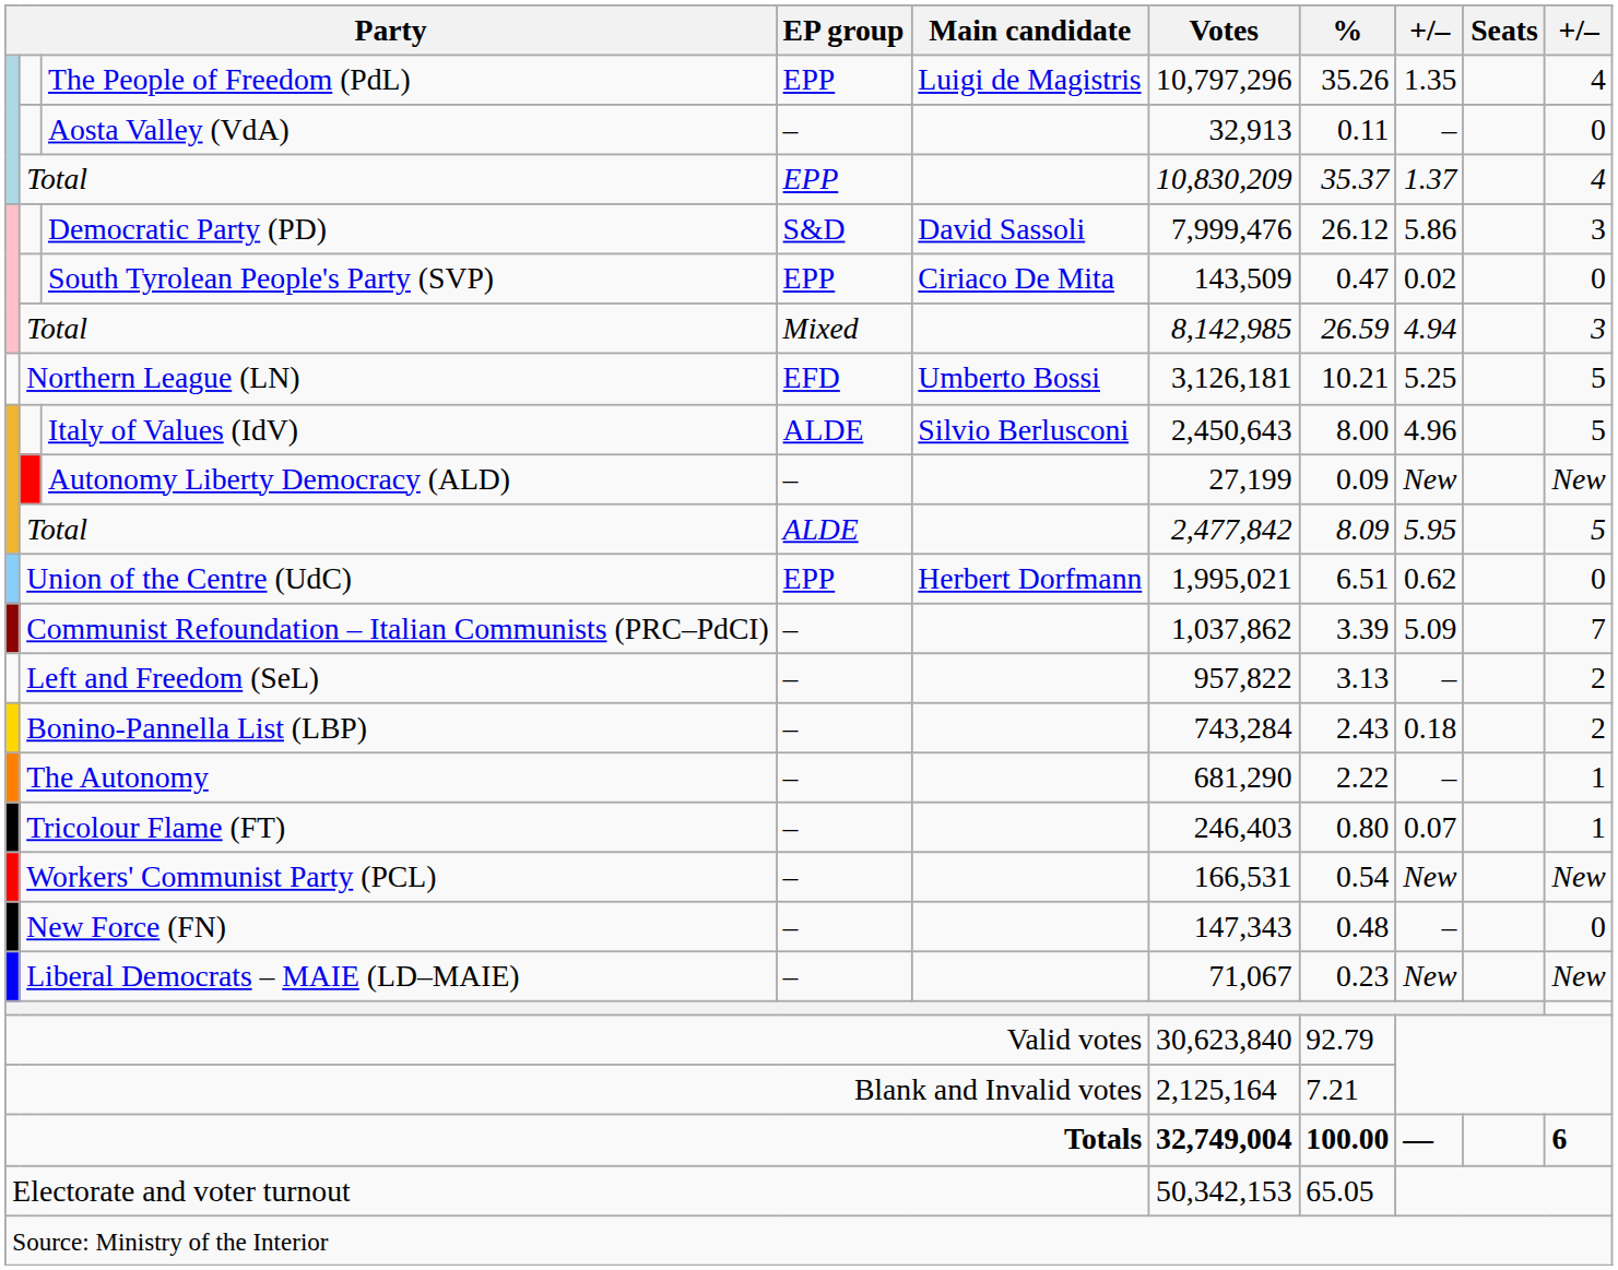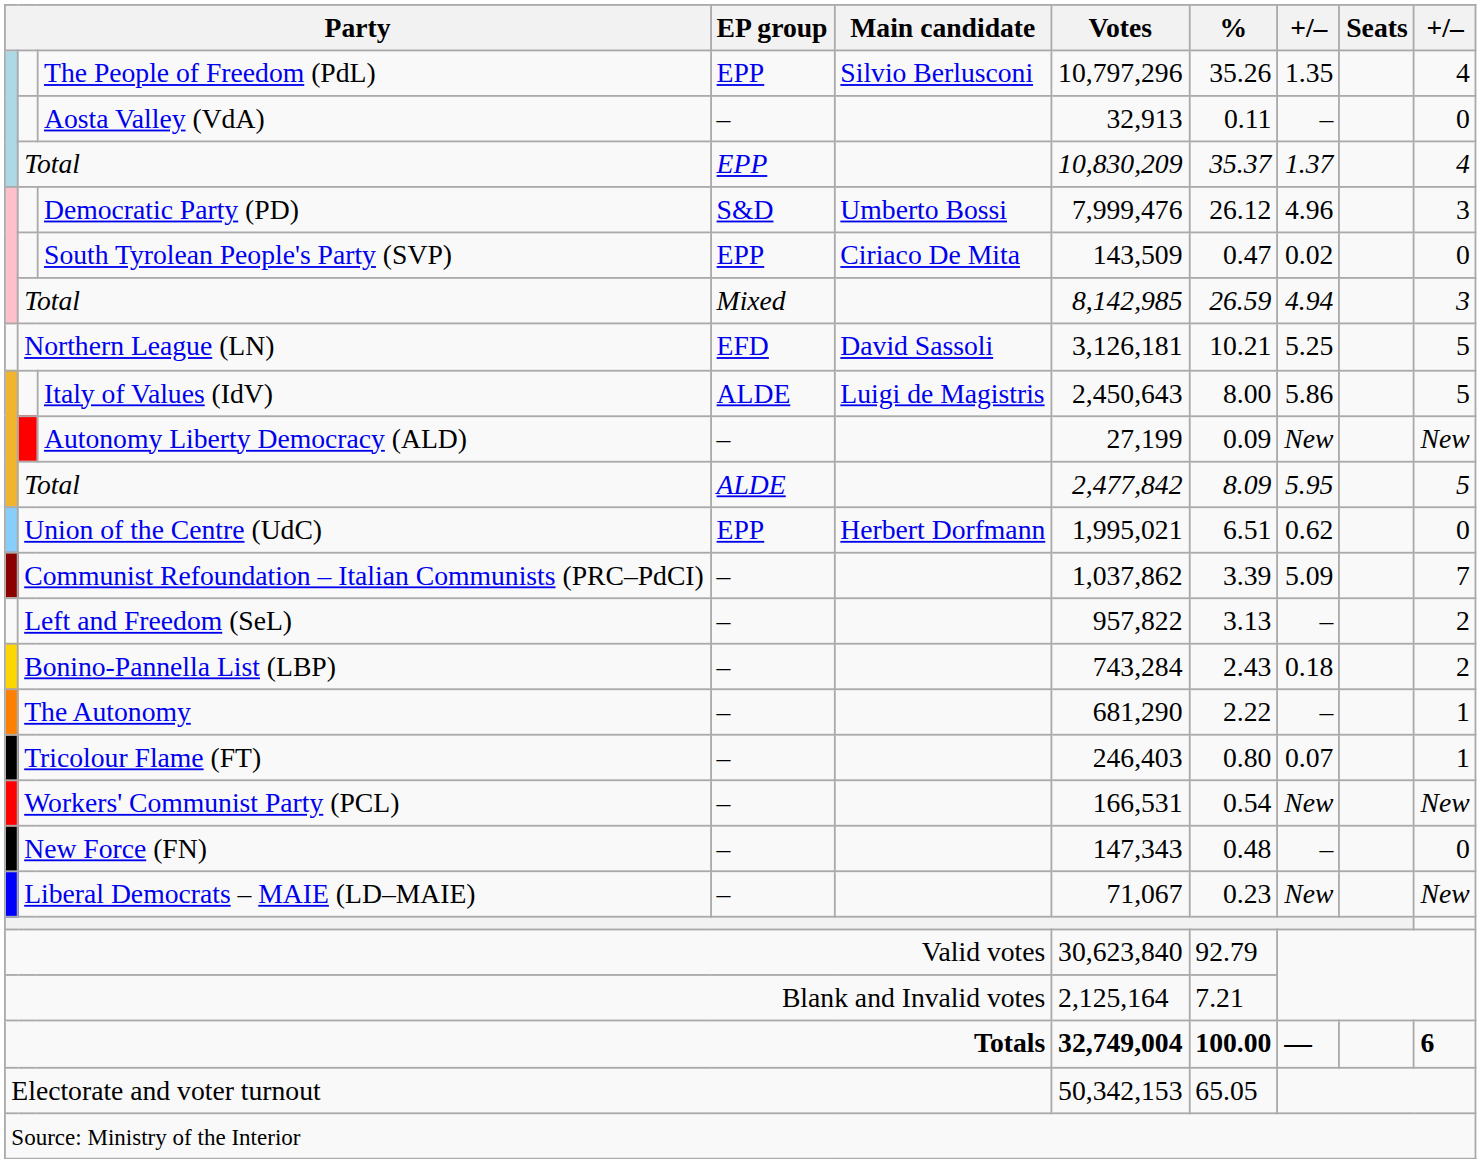The People of Freedom (PdL) | Main candidate: Luigi de Magistris -> Silvio Berlusconi
Democratic Party (PD) | Main candidate: David Sassoli -> Umberto Bossi
Democratic Party (PD) | column 8: 5.86 -> 4.96
Northern League (LN) | Main candidate: Umberto Bossi -> David Sassoli
Italy of Values (IdV) | Main candidate: Silvio Berlusconi -> Luigi de Magistris
Italy of Values (IdV) | column 8: 4.96 -> 5.86
